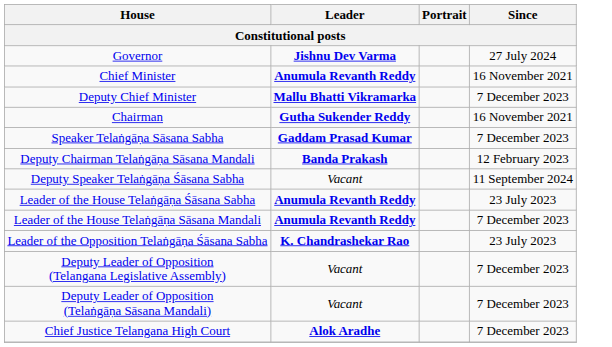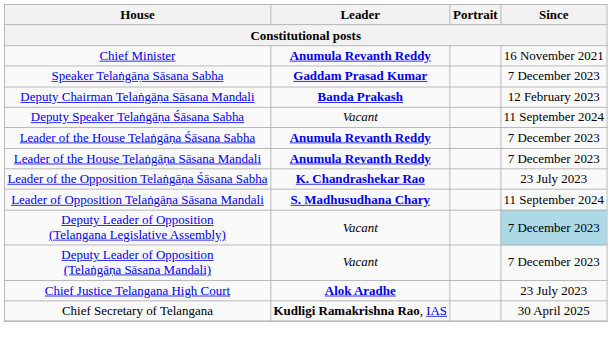- row: Governor | Jishnu Dev Varma | 27 July 2024
- row: Deputy Chief Minister | Mallu Bhatti Vikramarka | 7 December 2023
- row: Chairman | Gutha Sukender Reddy | 16 November 2021
Leader of the House Telaṅgāṇa Śāsana Sabha | Since: 23 July 2023 -> 7 December 2023
+ row: Leader of Opposition Telaṅgāṇa Sāsana Mandali | S. Madhusudhana Chary | 11 September 2024
Deputy Leader of Opposition (Telangana Legislative Assembly) | Since: no background -> lightblue background
Chief Justice Telangana High Court | Since: 7 December 2023 -> 23 July 2023
+ row: Chief Secretary of Telangana | Kudligi Ramakrishna Rao, IAS | 30 April 2025
